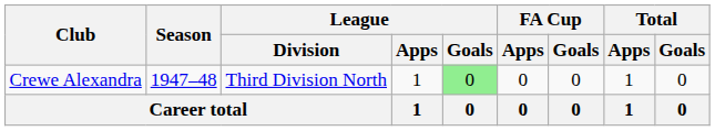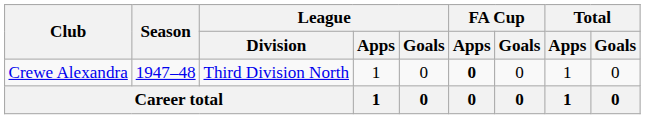Crewe Alexandra | League / Goals: lightgreen background -> no background
Crewe Alexandra | FA Cup / Apps: normal -> bold
